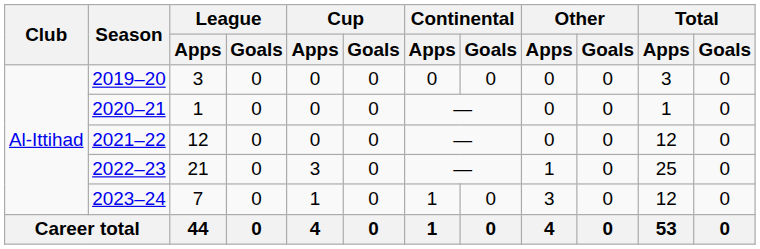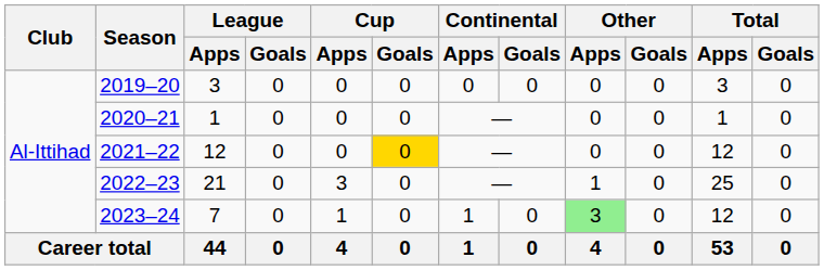2021–22 | Cup / Goals: no background -> gold background
2023–24 | Other / Apps: no background -> lightgreen background
